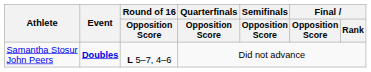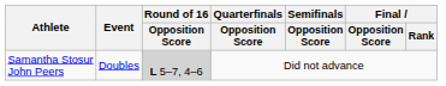Samantha Stosur John Peers | Event: bold -> normal
Samantha Stosur John Peers | Round of 16 / Opposition Score: no background -> lightgrey background
